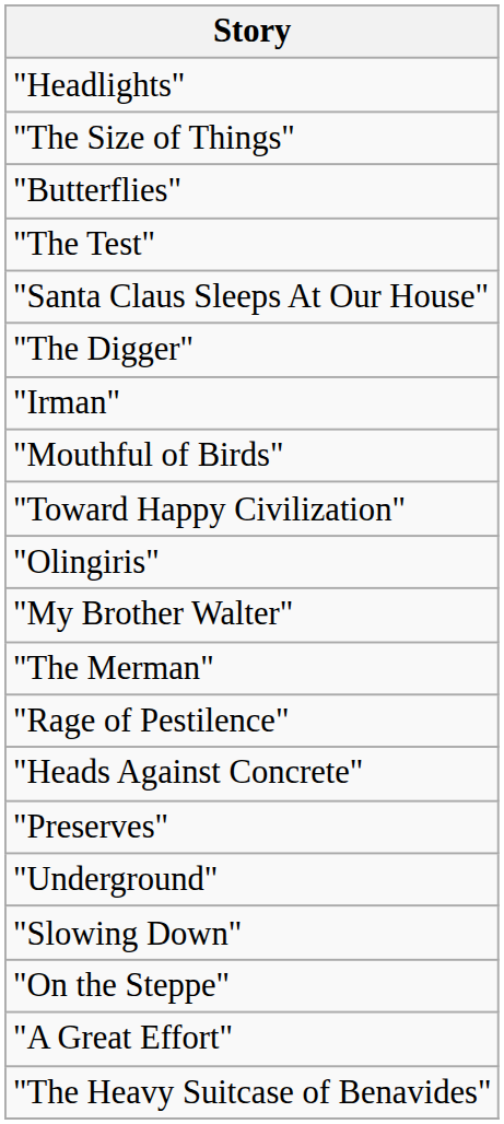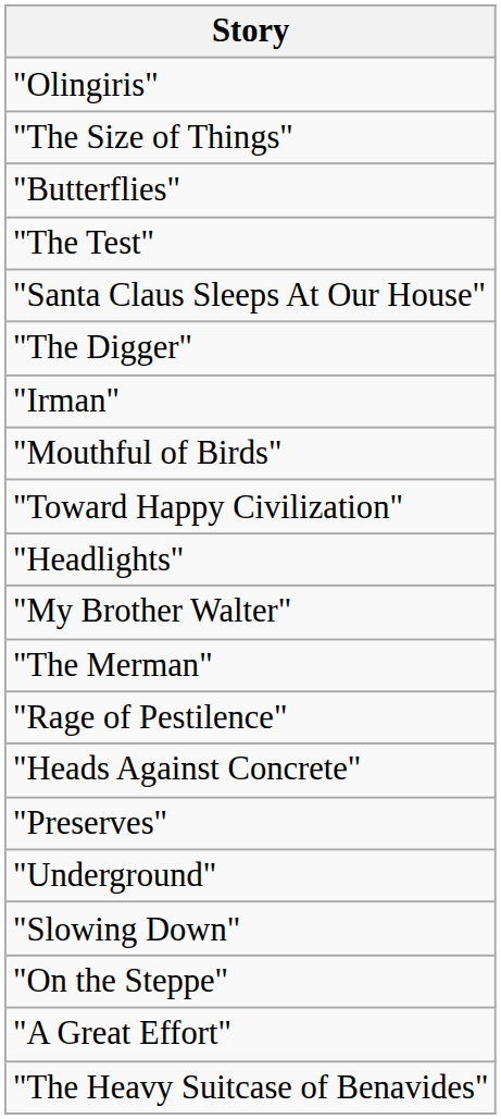row 2 | column 1: "Headlights" -> "Olingiris"
row 11 | column 1: "Olingiris" -> "Headlights"
